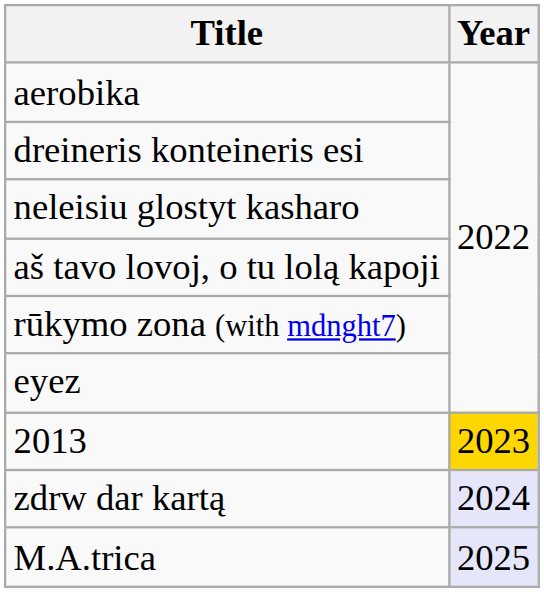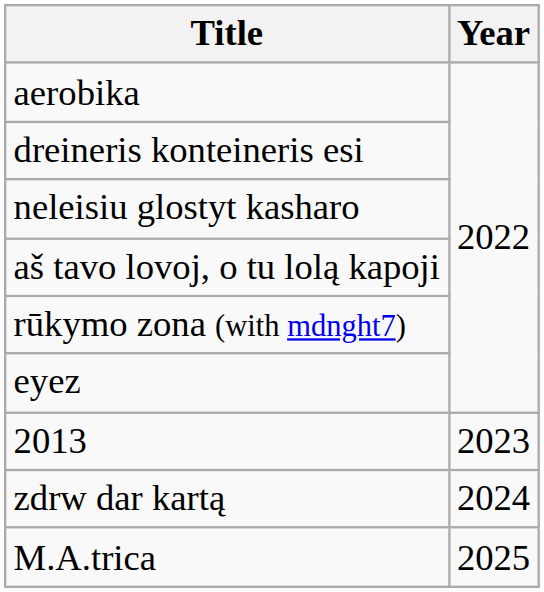2013 | Year: gold background -> no background
zdrw dar kartą | Year: lavender background -> no background
M.A.trica | Year: lavender background -> no background
